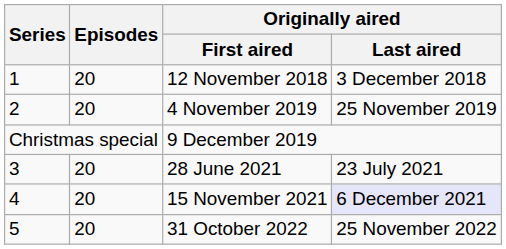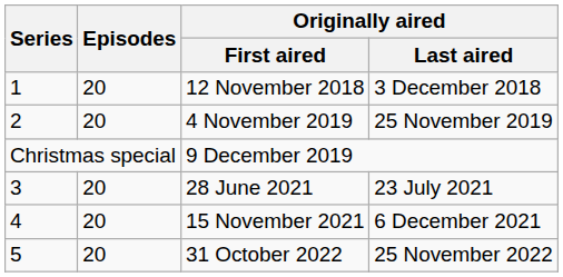15 November 2021 | Originally aired / Last aired: lavender background -> no background
